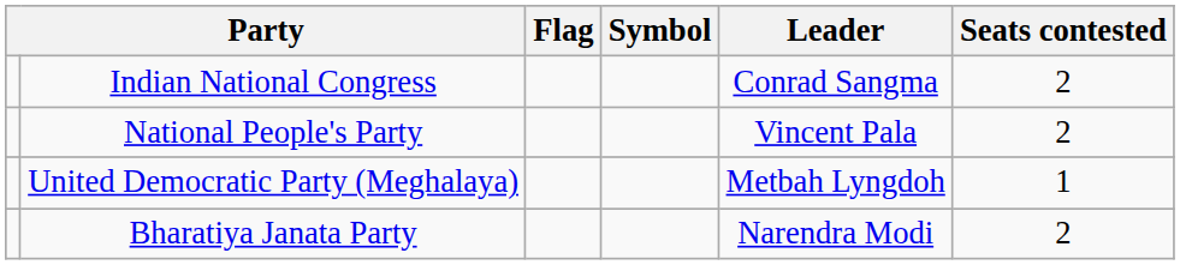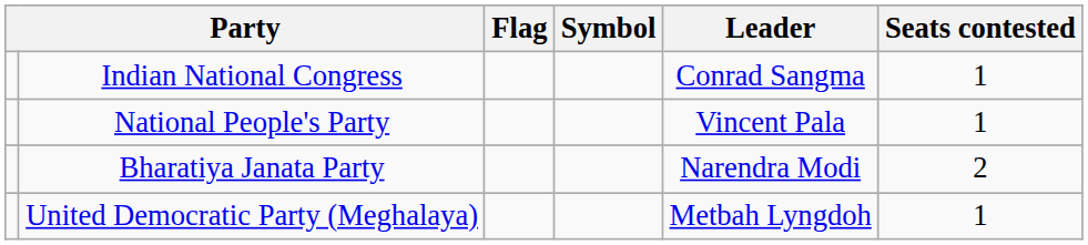Indian National Congress | Seats contested: 2 -> 1
National People's Party | Seats contested: 2 -> 1
rows swapped: United Democratic Party (Meghalaya) <-> Bharatiya Janata Party
